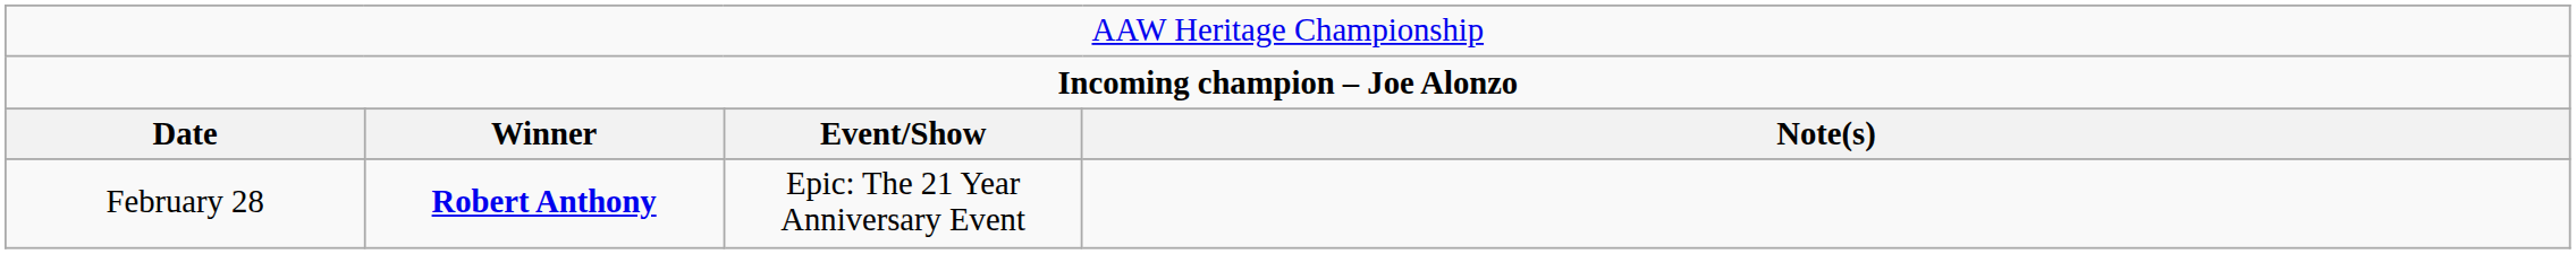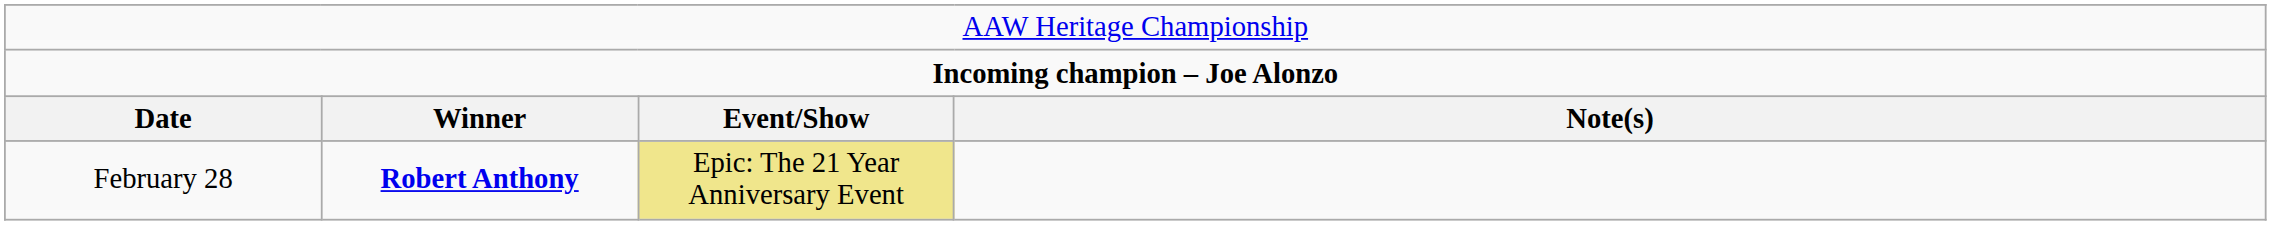February 28 | column 3: no background -> khaki background
